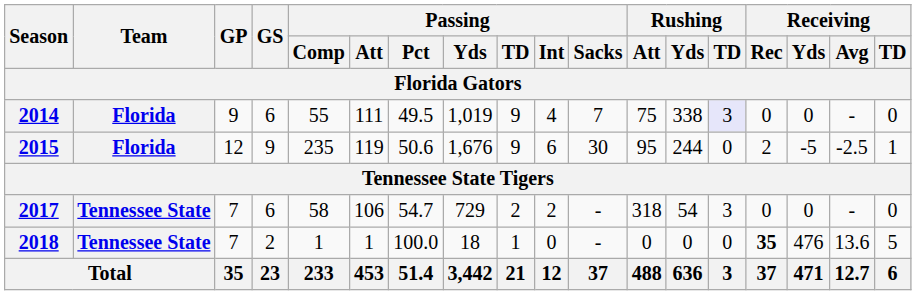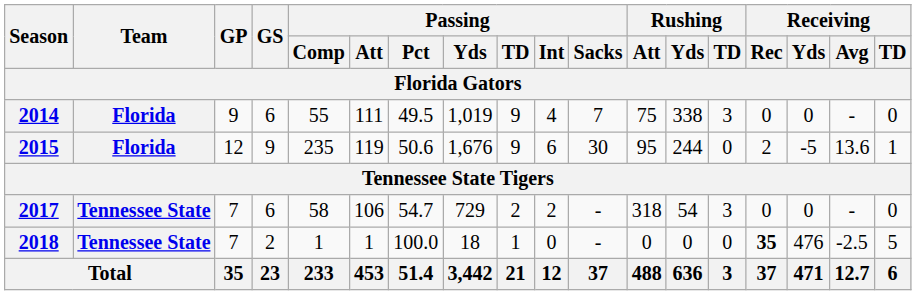2014 | Rushing / TD: lavender background -> no background
2015 | Receiving / Avg: -2.5 -> 13.6
2018 | Receiving / Avg: 13.6 -> -2.5
